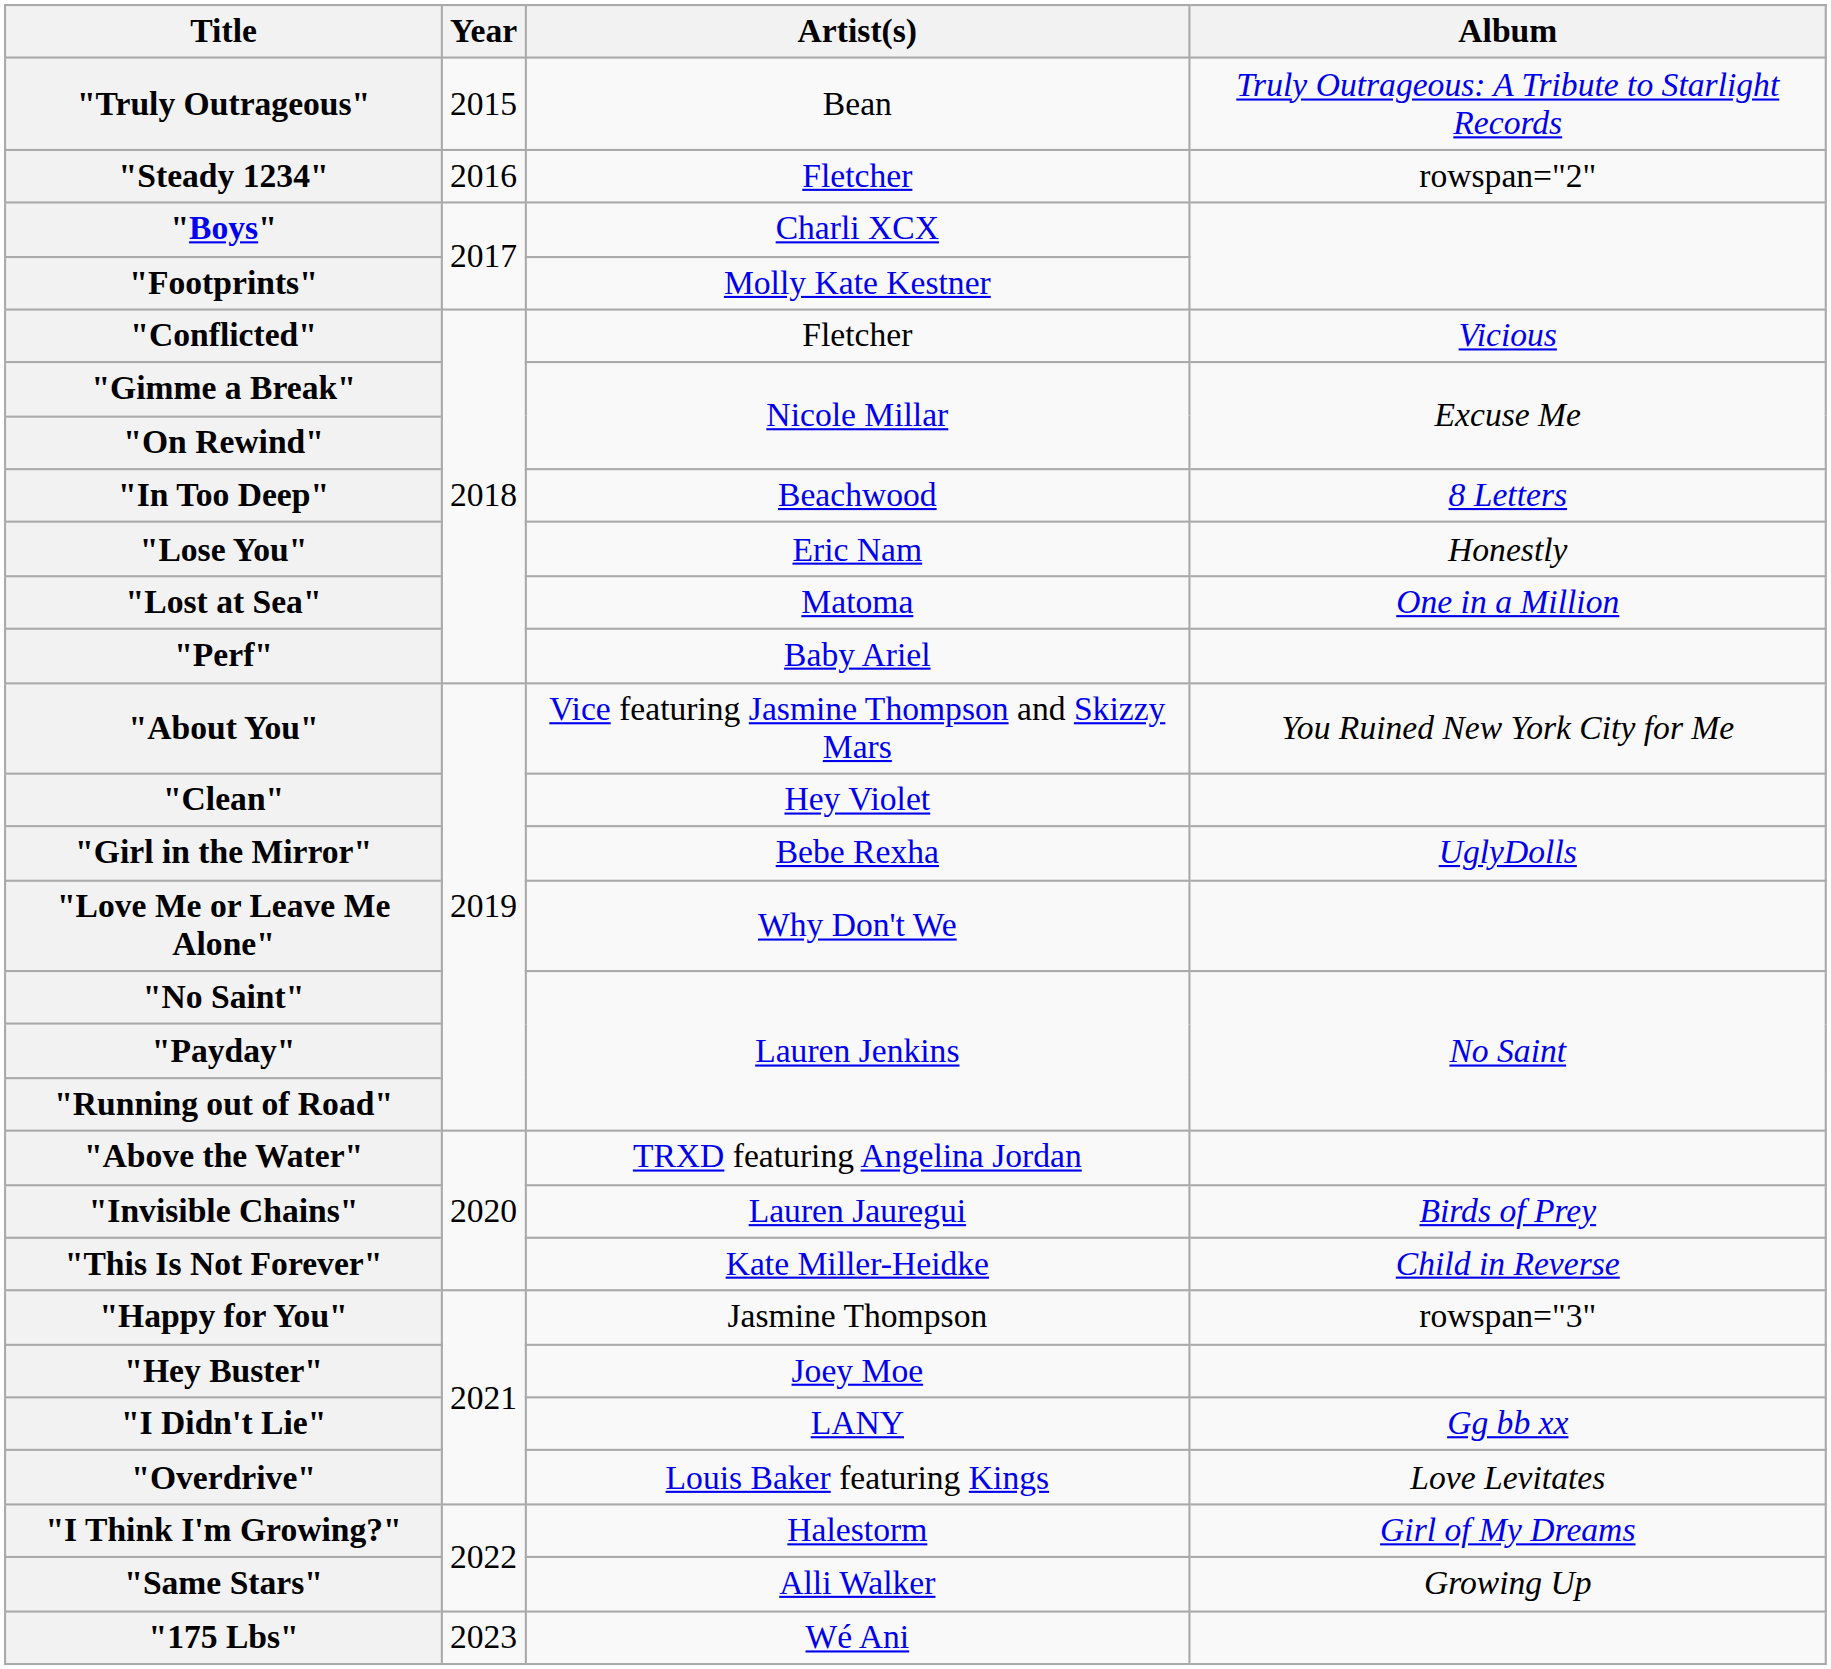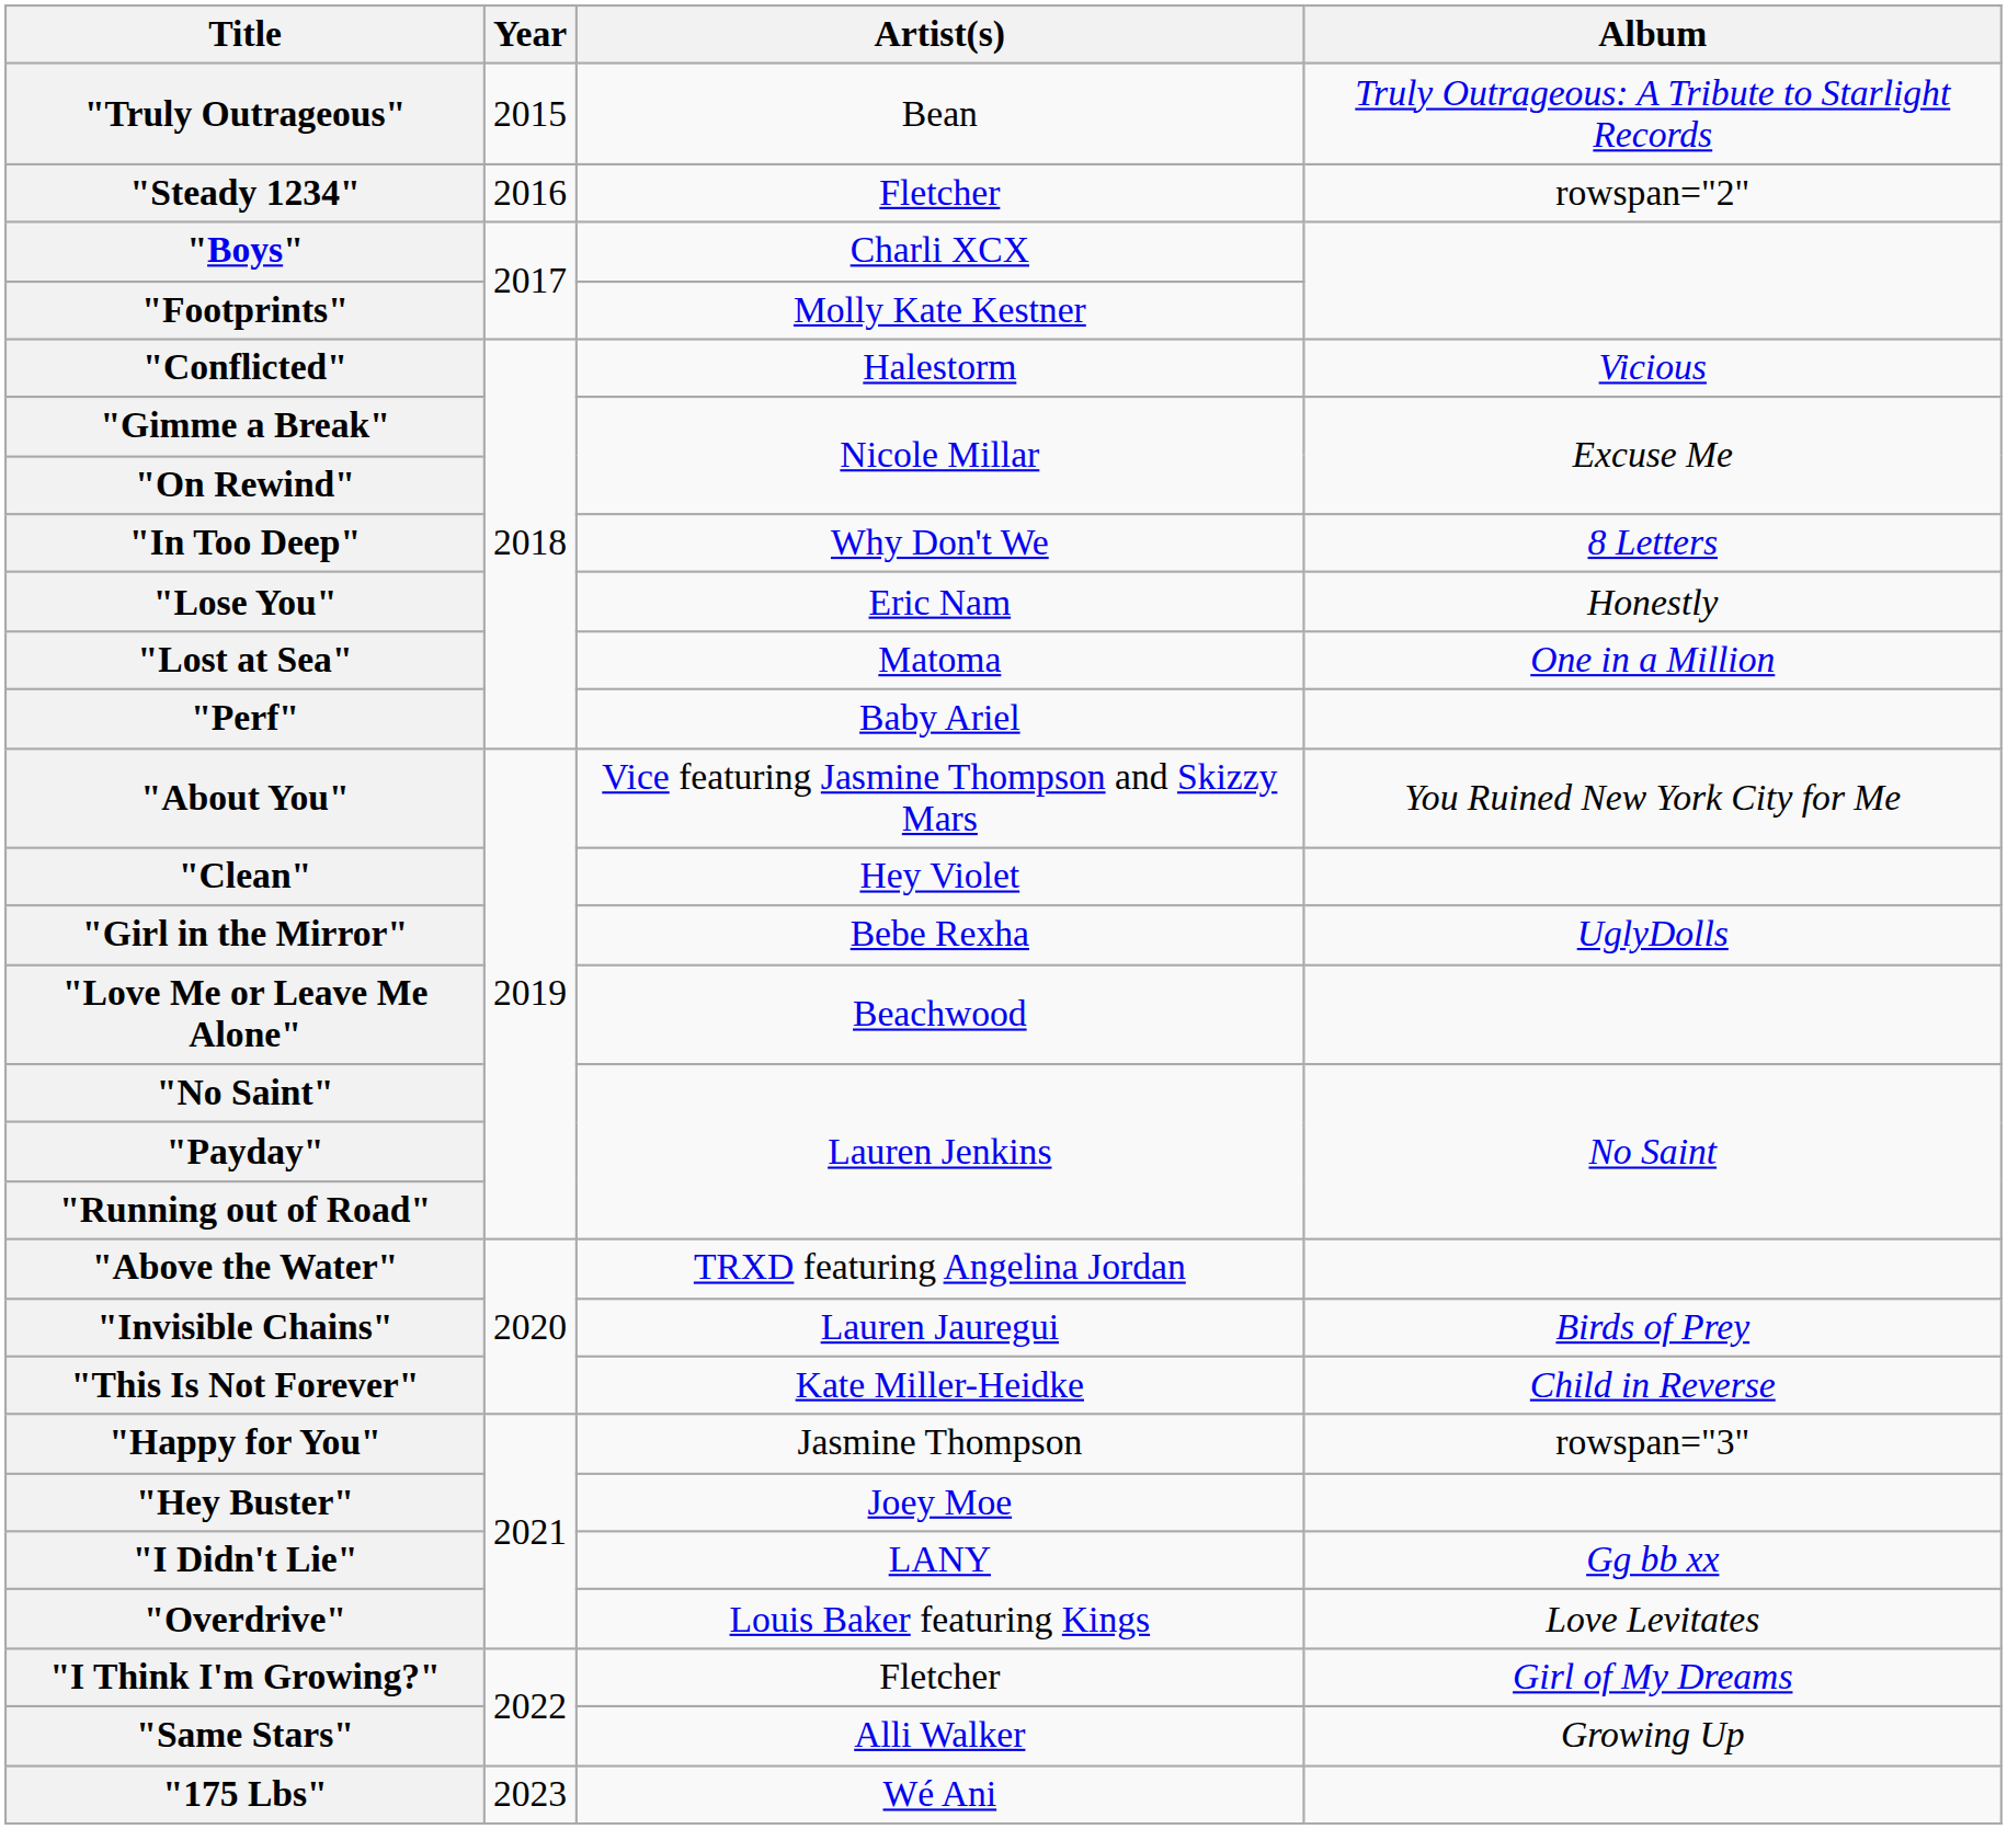"Conflicted" | Artist(s): Fletcher -> Halestorm
"In Too Deep" | Artist(s): Beachwood -> Why Don't We
"Love Me or Leave Me Alone" | Artist(s): Why Don't We -> Beachwood
"I Think I'm Growing?" | Artist(s): Halestorm -> Fletcher
